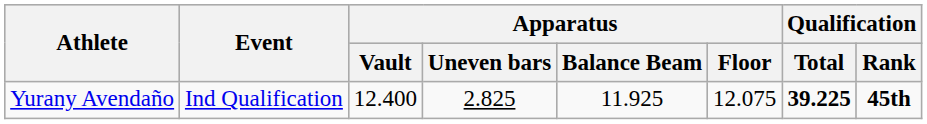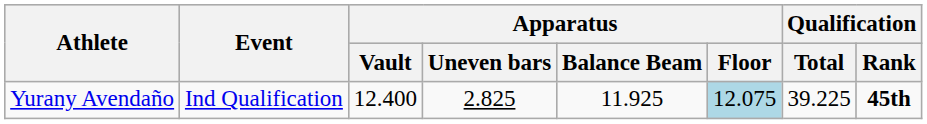Yurany Avendaño | Apparatus / Floor: no background -> lightblue background
Yurany Avendaño | Qualification / Total: bold -> normal
